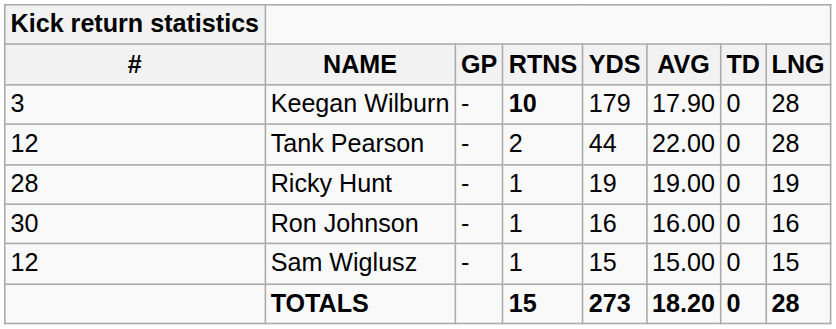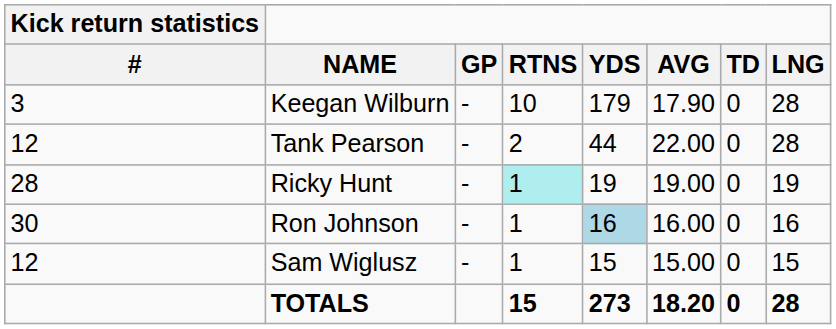Keegan Wilburn | RTNS: bold -> normal
Ricky Hunt | RTNS: no background -> paleturquoise background
Ron Johnson | YDS: no background -> lightblue background
